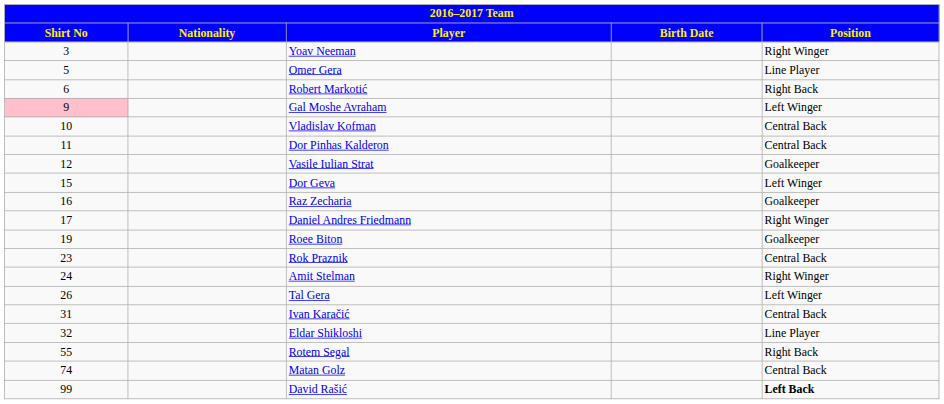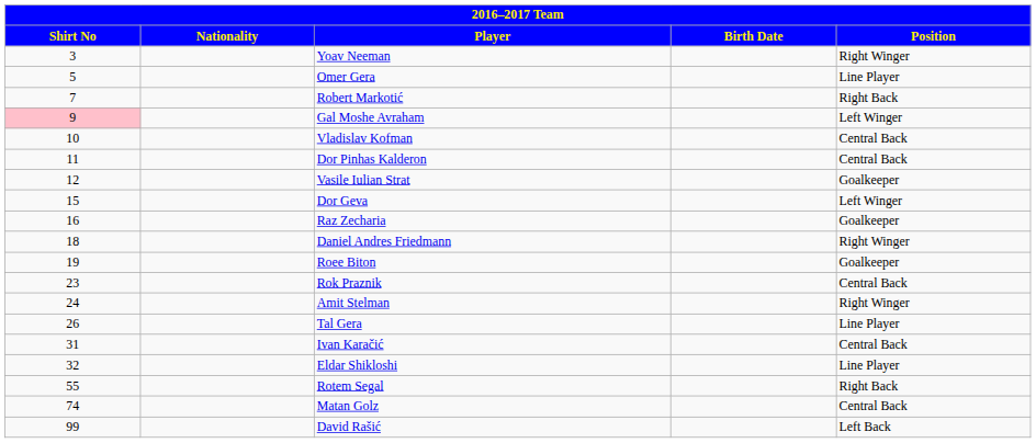Robert Markotić | Shirt No: 6 -> 7
Daniel Andres Friedmann | Shirt No: 17 -> 18
Tal Gera | Position: Left Winger -> Line Player
David Rašić | Position: bold -> normal
